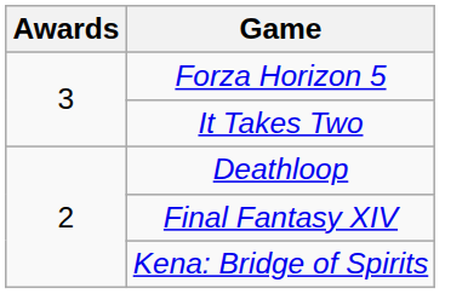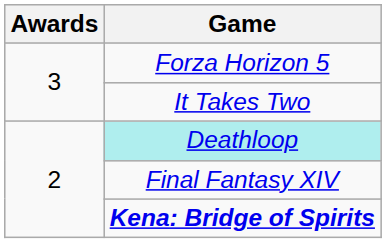Deathloop | Game: no background -> paleturquoise background
Kena: Bridge of Spirits | Game: normal -> bold
